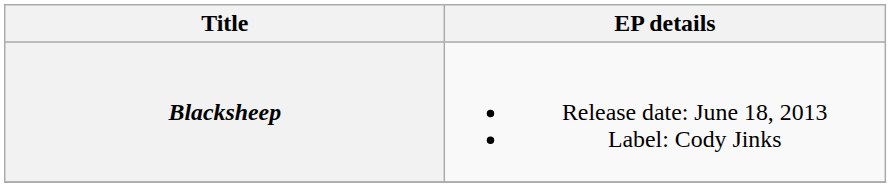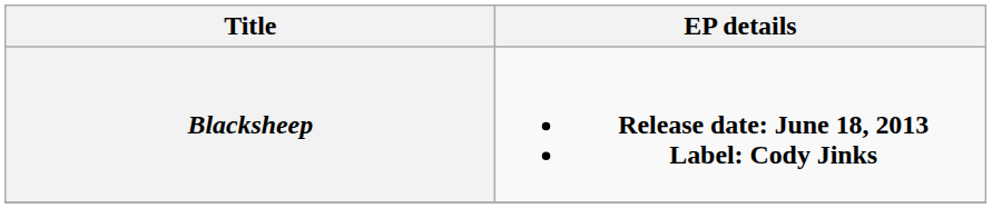Blacksheep | EP details: normal -> bold
